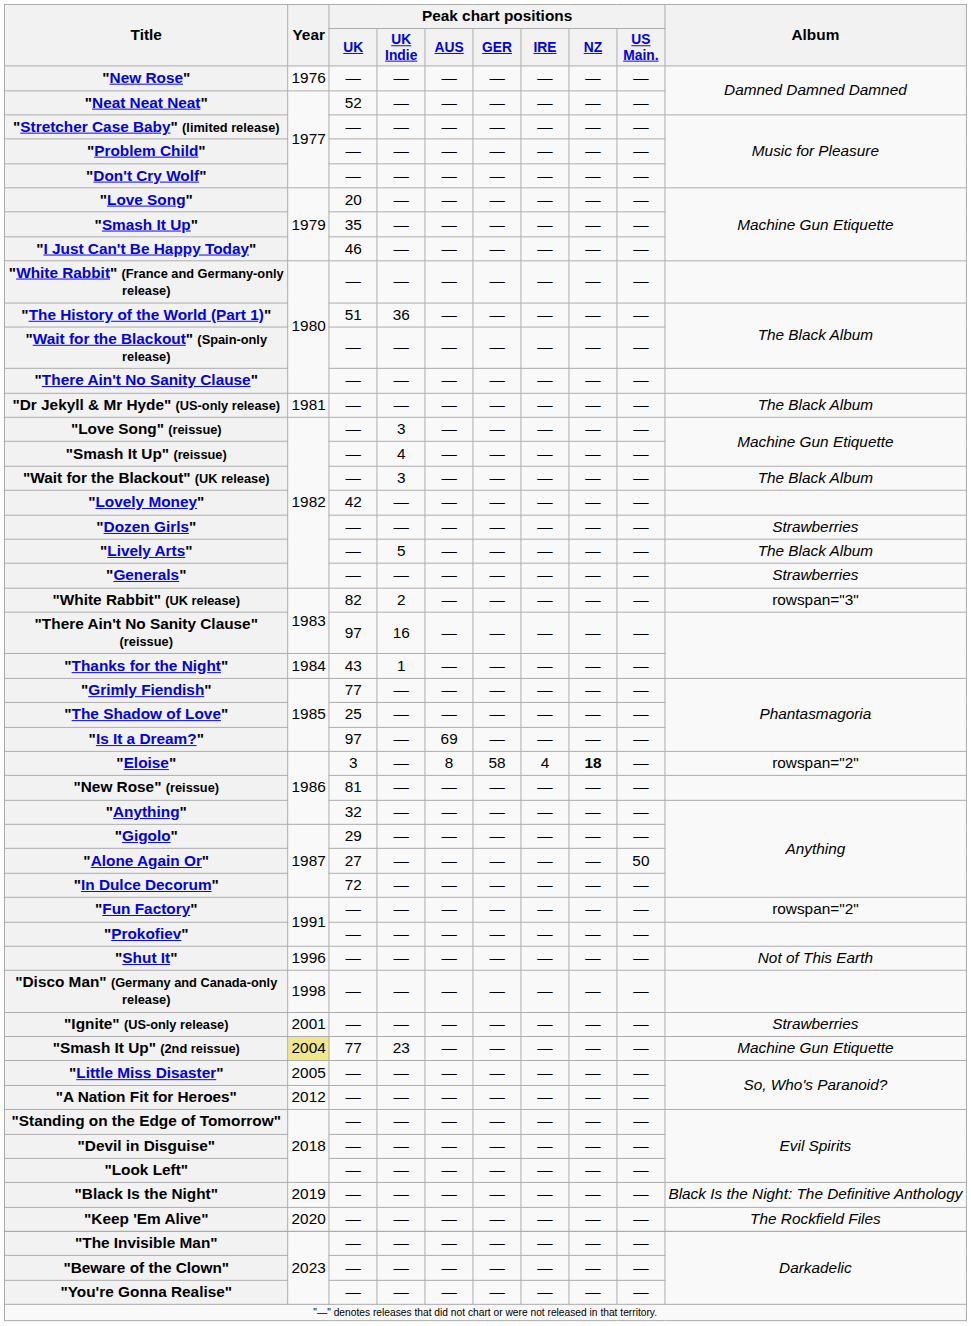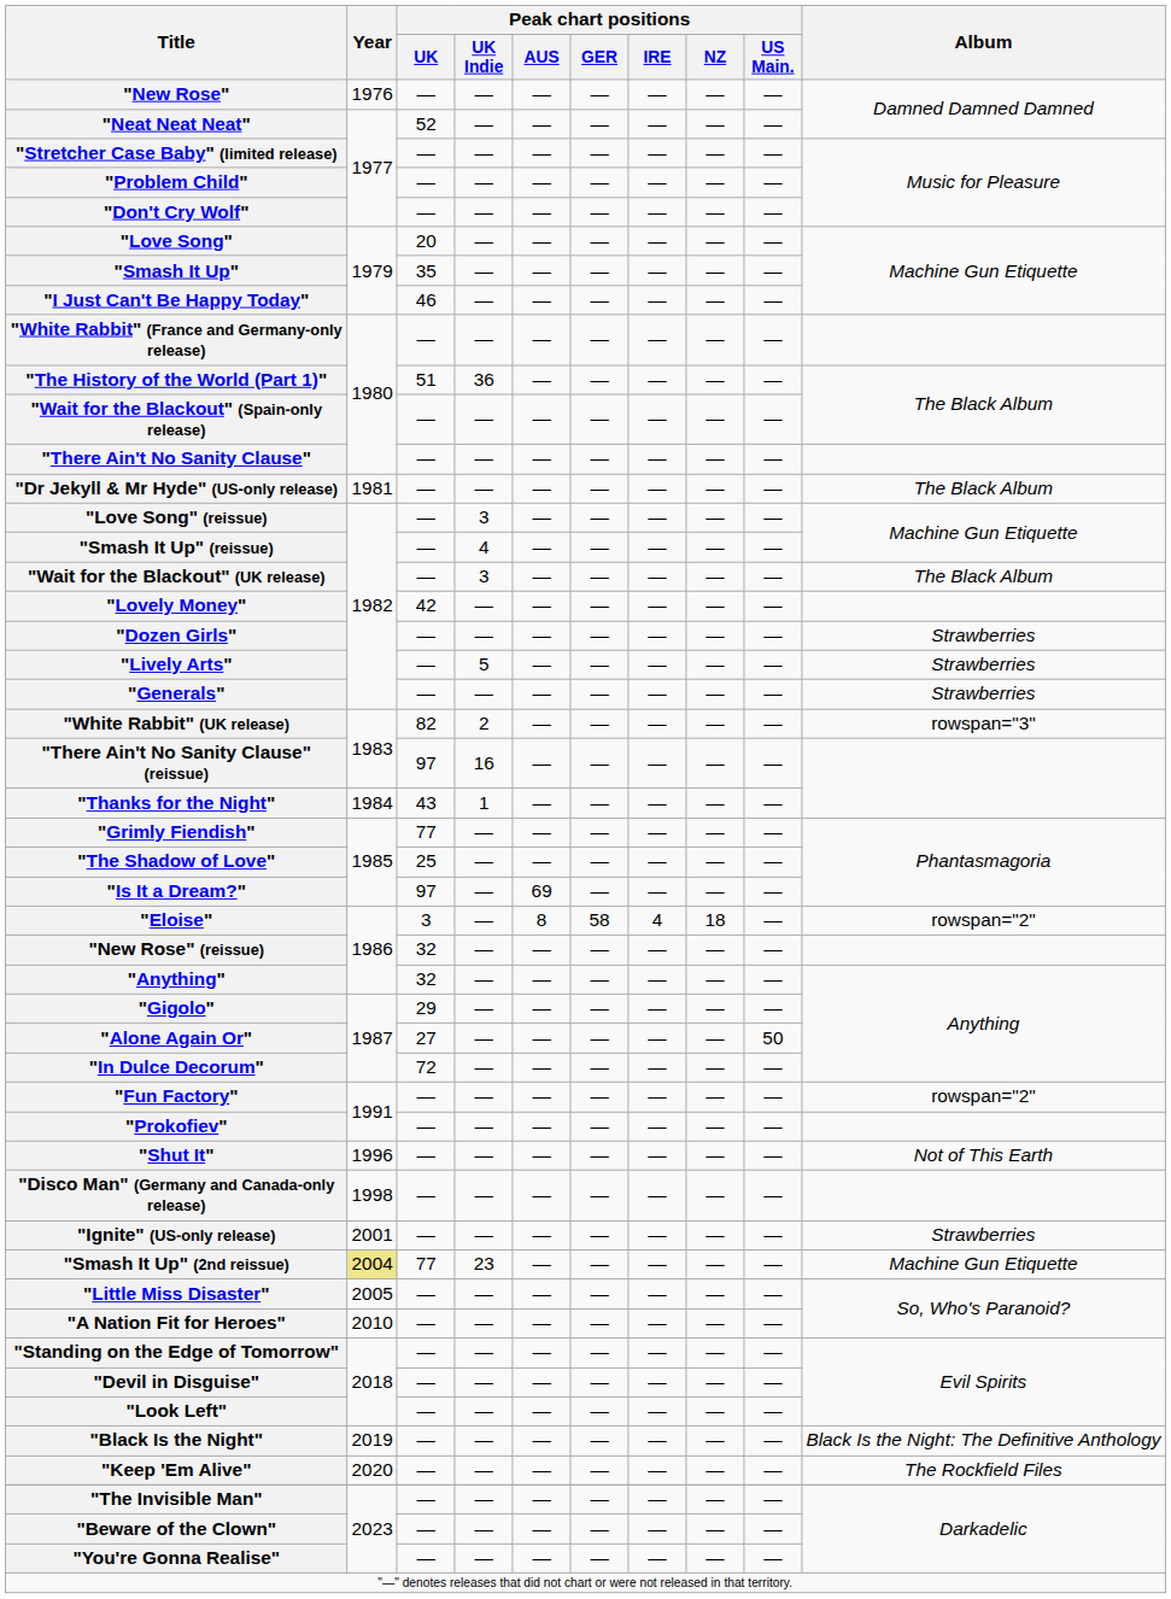"Lively Arts" | Album: The Black Album -> Strawberries
"Eloise" | Peak chart positions / NZ: bold -> normal
"New Rose" (reissue) | Peak chart positions / UK: 81 -> 32
"A Nation Fit for Heroes" | Year: 2012 -> 2010
